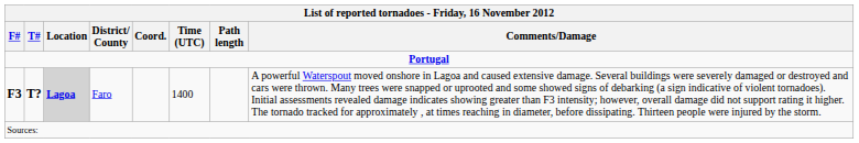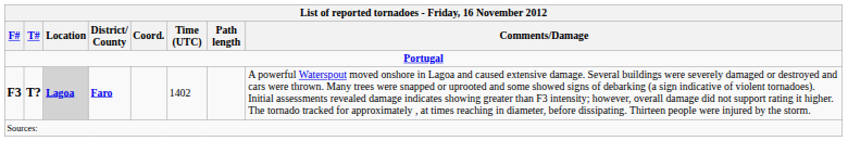F3 | District/ County: normal -> bold
F3 | Time (UTC): 1400 -> 1402
